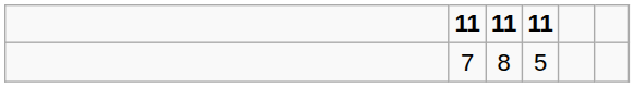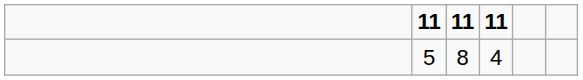row 2 | column 2: 7 -> 5
row 2 | column 4: 5 -> 4
